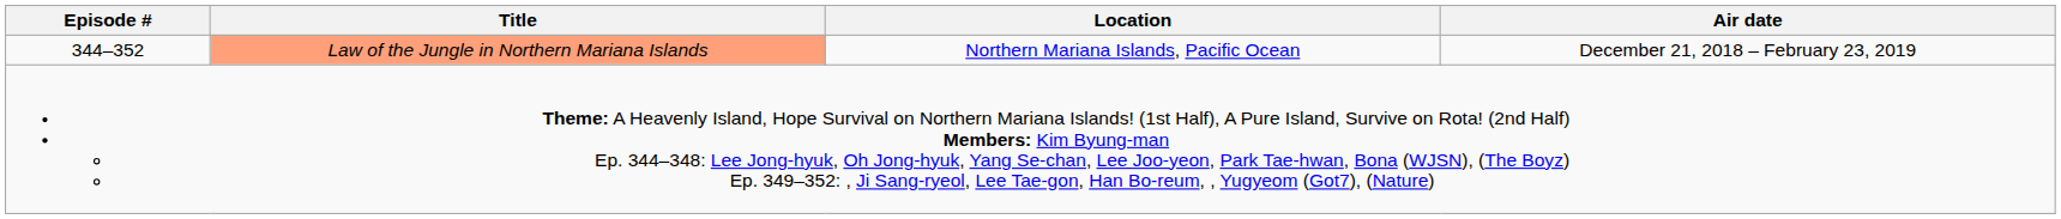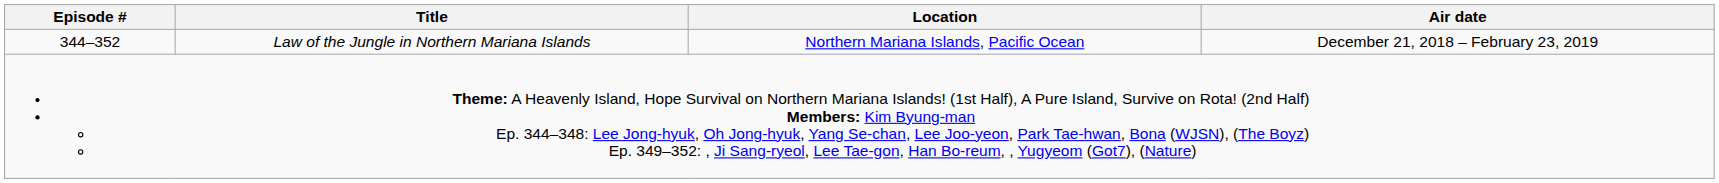344–352 | Title: lightsalmon background -> no background
